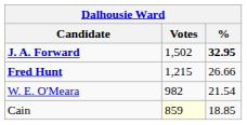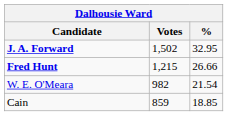J. A. Forward | %: bold -> normal
Cain | Votes: lightyellow background -> no background
